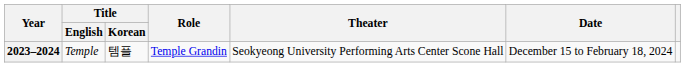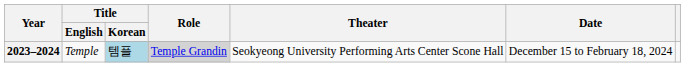2023–2024 | Title / Korean: no background -> lightblue background
2023–2024 | Role: no background -> lightgrey background
